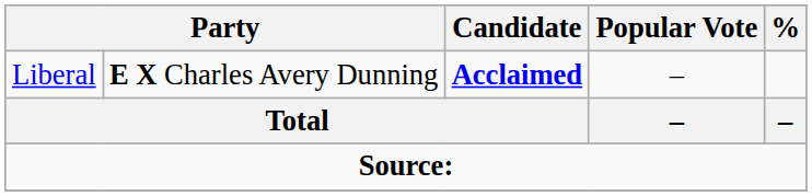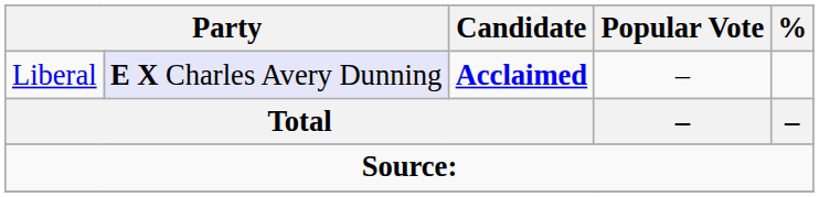Liberal | column 2: no background -> lavender background
